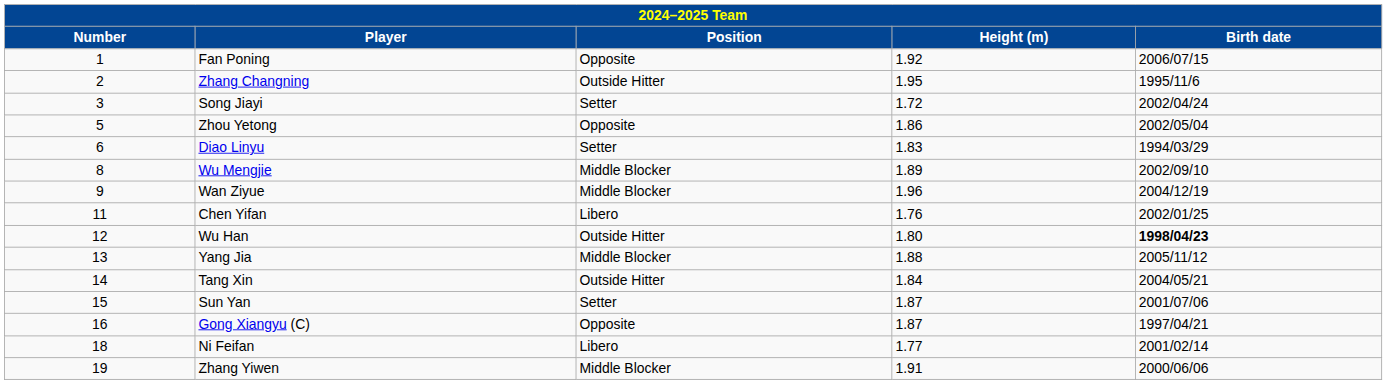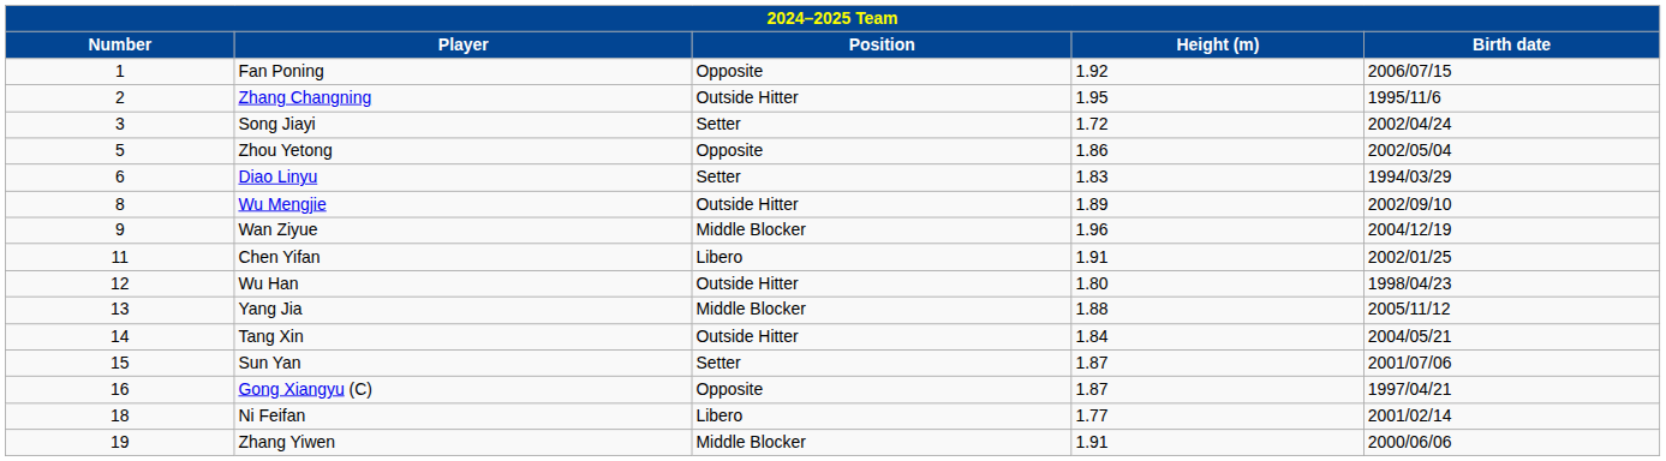Wu Mengjie | Position: Middle Blocker -> Outside Hitter
Chen Yifan | Height (m): 1.76 -> 1.91
Wu Han | Birth date: bold -> normal
